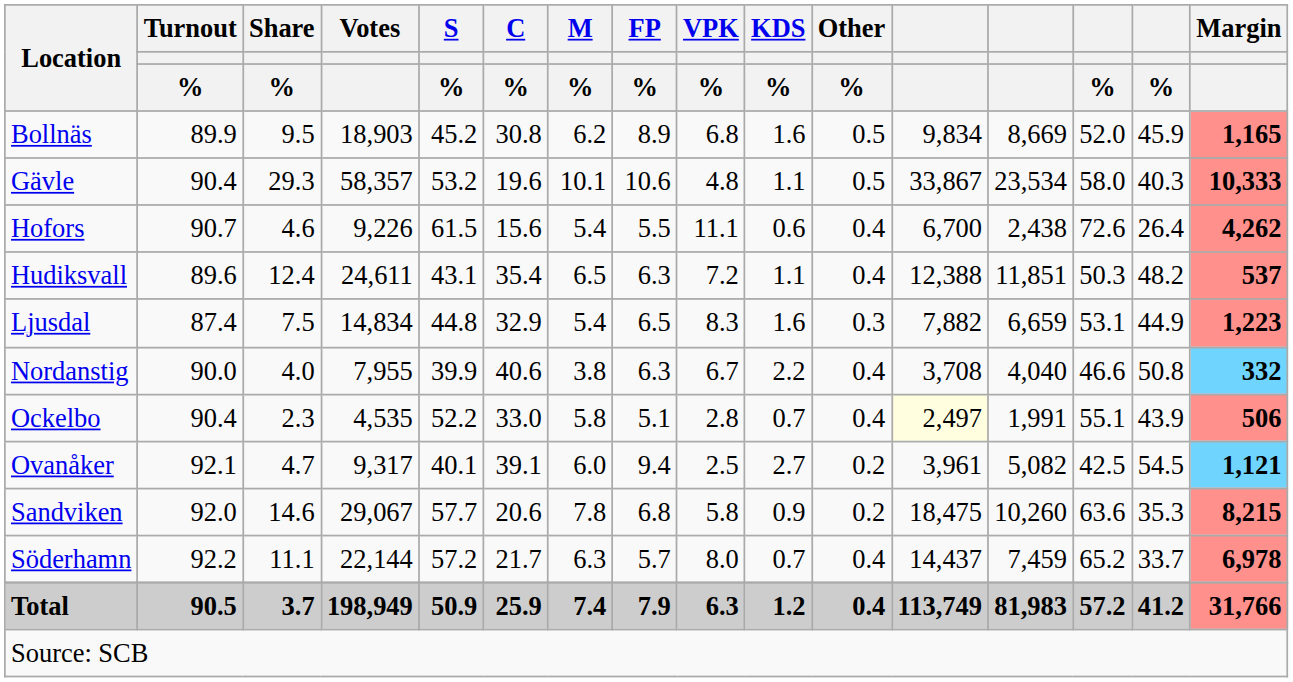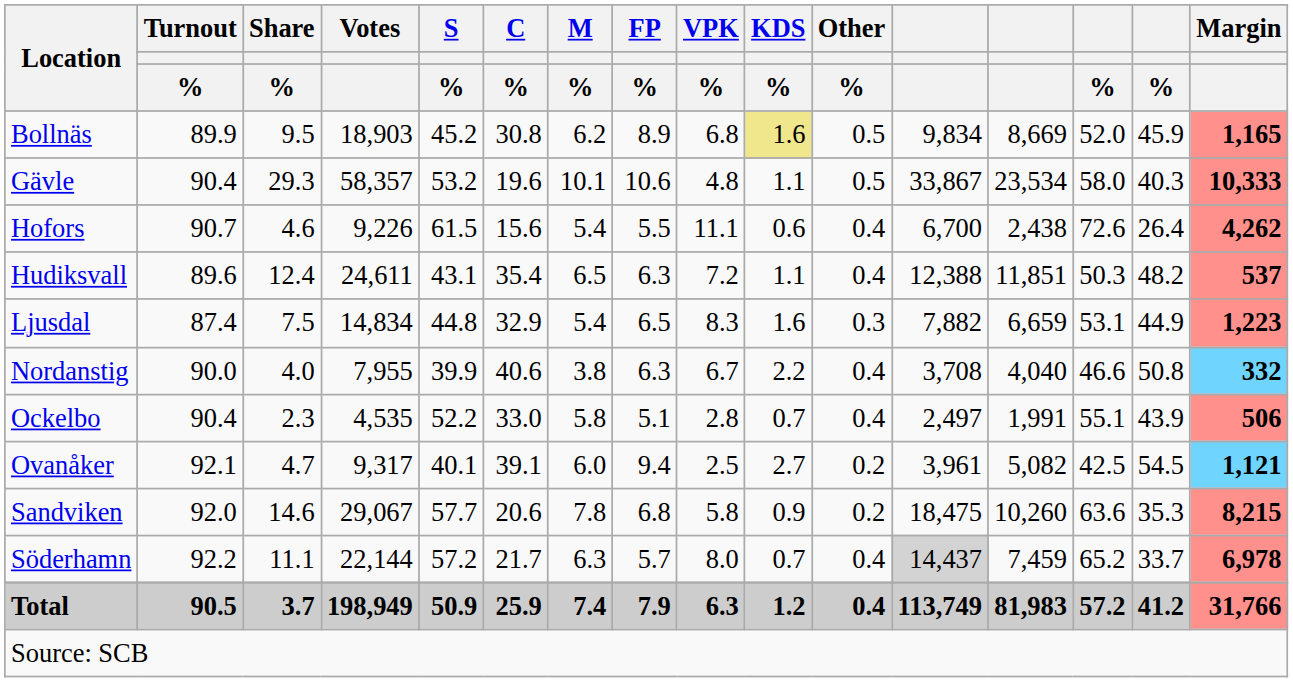Bollnäs | KDS / %: no background -> khaki background
Ockelbo | column 12: lightyellow background -> no background
Söderhamn | column 12: no background -> lightgrey background
